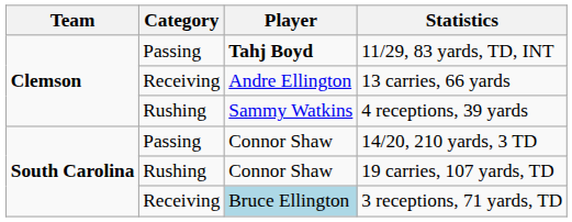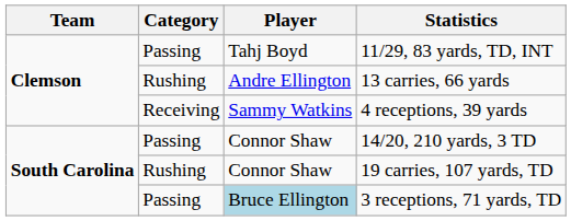11/29, 83 yards, TD, INT | Player: bold -> normal
13 carries, 66 yards | Category: Receiving -> Rushing
4 receptions, 39 yards | Category: Rushing -> Receiving
3 receptions, 71 yards, TD | Category: Receiving -> Passing
